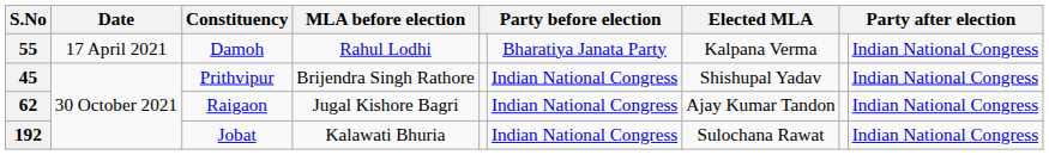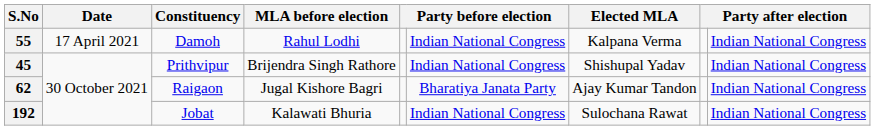55 | column 6: Bharatiya Janata Party -> Indian National Congress
62 | column 6: Indian National Congress -> Bharatiya Janata Party
